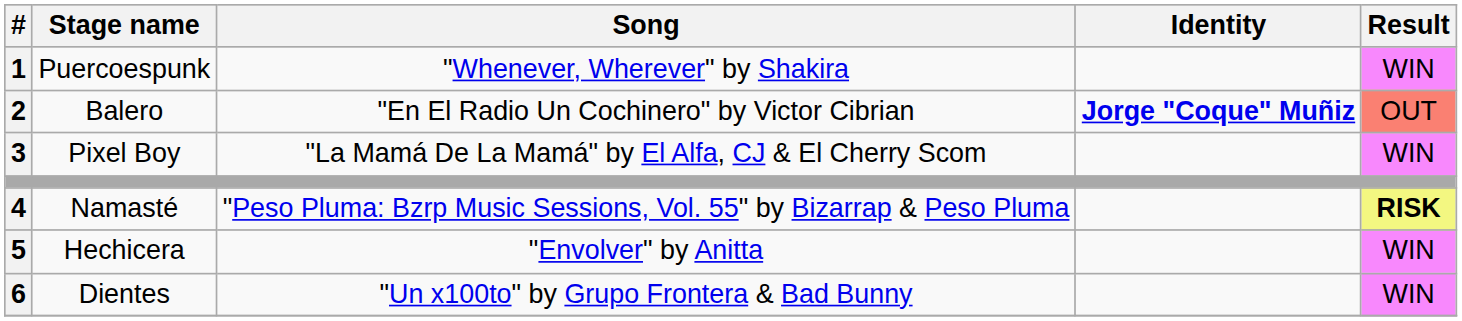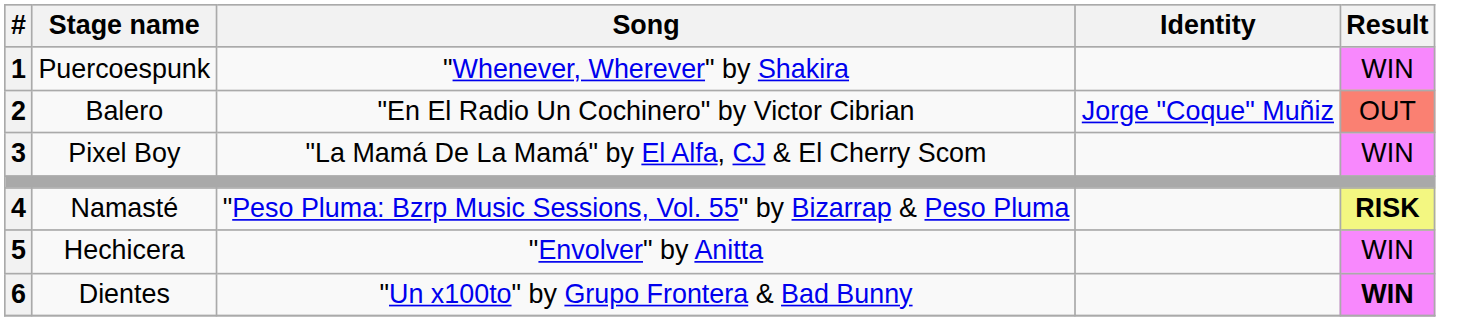Balero | Identity: bold -> normal
Dientes | Result: normal -> bold
